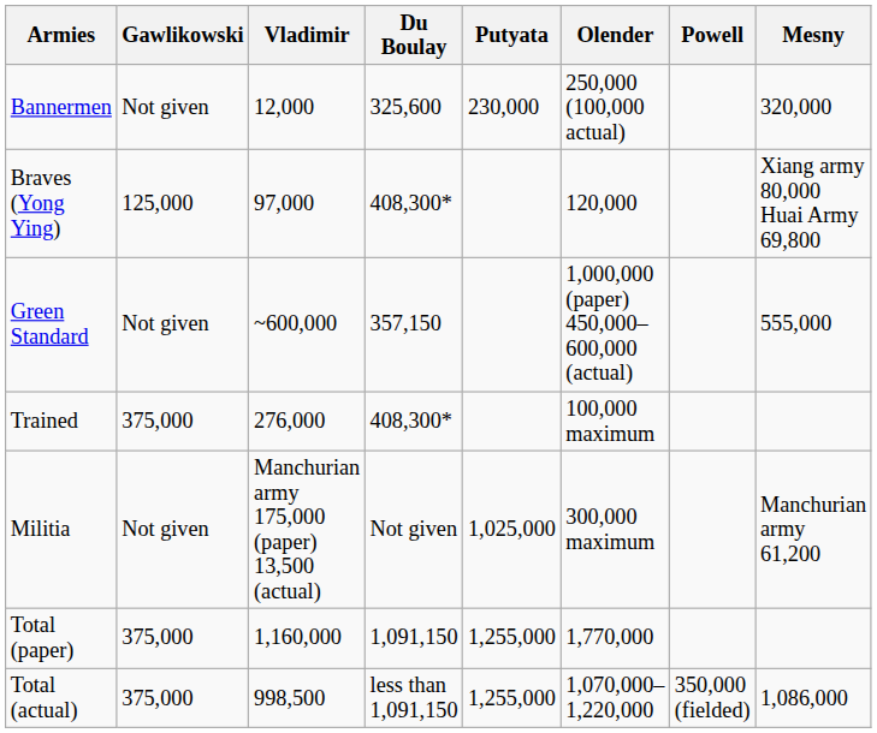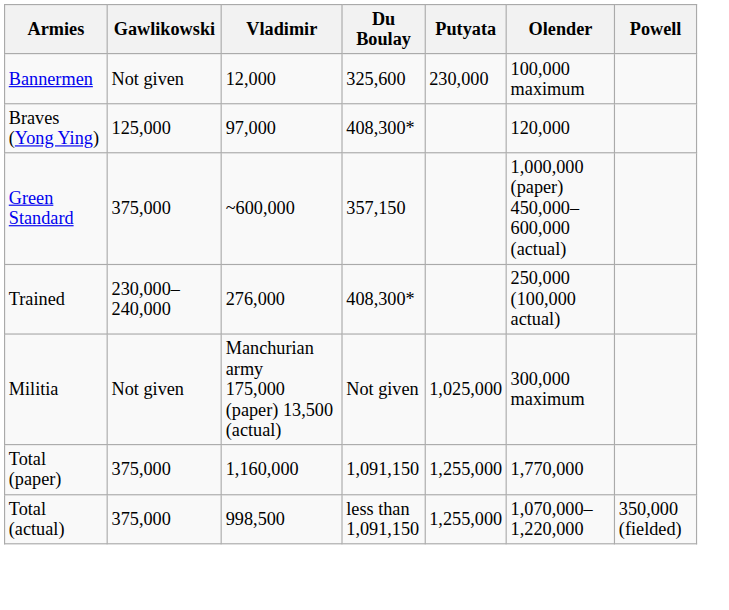- column: Mesny | 320,000 | Xiang army 80,000 Huai Army 69,800 | 555,000 | Manchurian army 61,200 | 1,086,000
Bannermen | Olender: 250,000 (100,000 actual) -> 100,000 maximum
Green Standard | Gawlikowski: Not given -> 375,000
Trained | Gawlikowski: 375,000 -> 230,000–240,000
Trained | Olender: 100,000 maximum -> 250,000 (100,000 actual)
